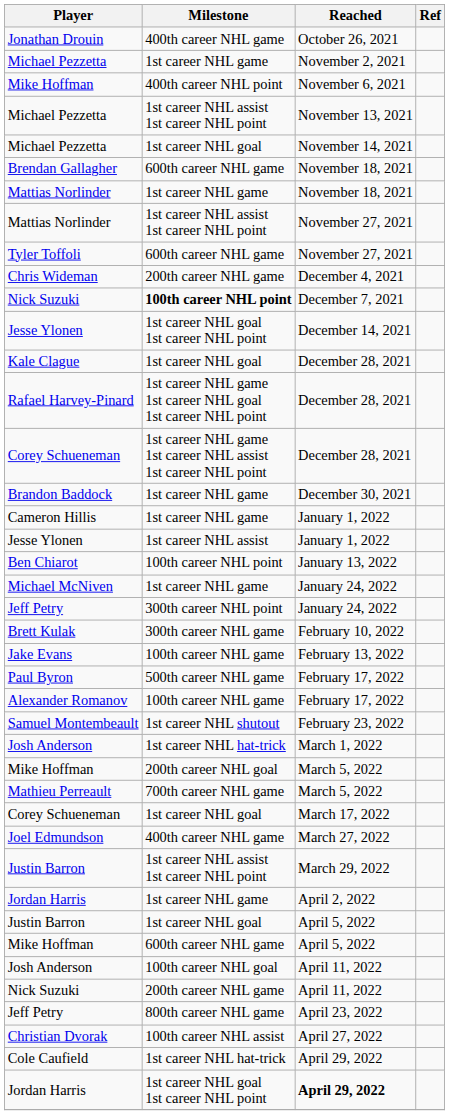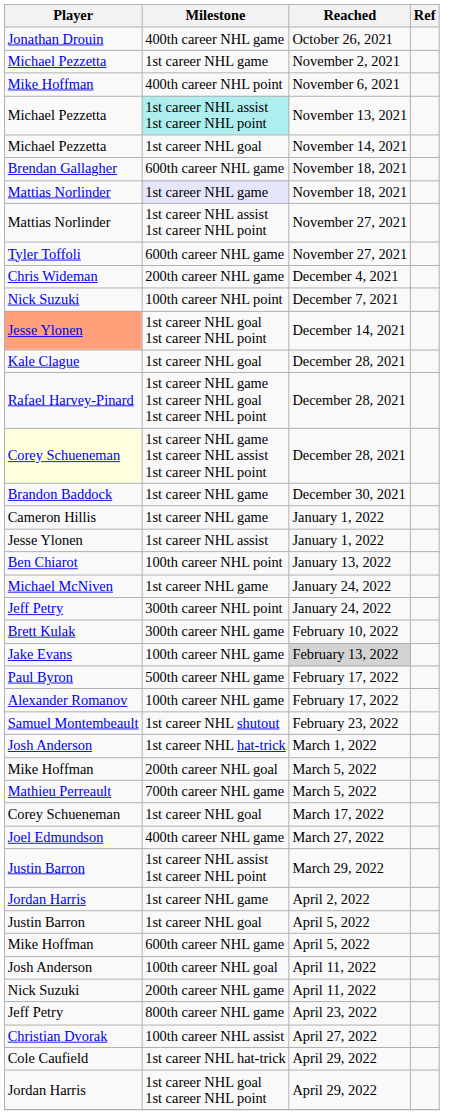row 5 | Milestone: no background -> paleturquoise background
row 8 | Milestone: no background -> lavender background
row 12 | Milestone: bold -> normal
row 13 | Player: no background -> lightsalmon background
row 16 | Player: no background -> lightyellow background
row 24 | Reached: no background -> lightgrey background
row 42 | Reached: bold -> normal
